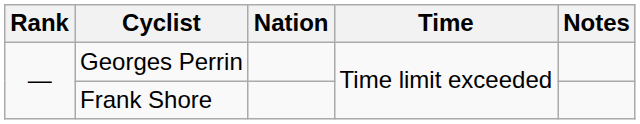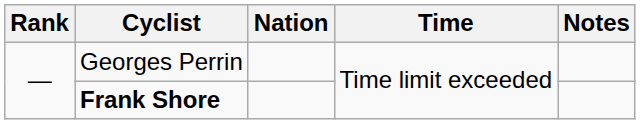Frank Shore | Cyclist: normal -> bold
